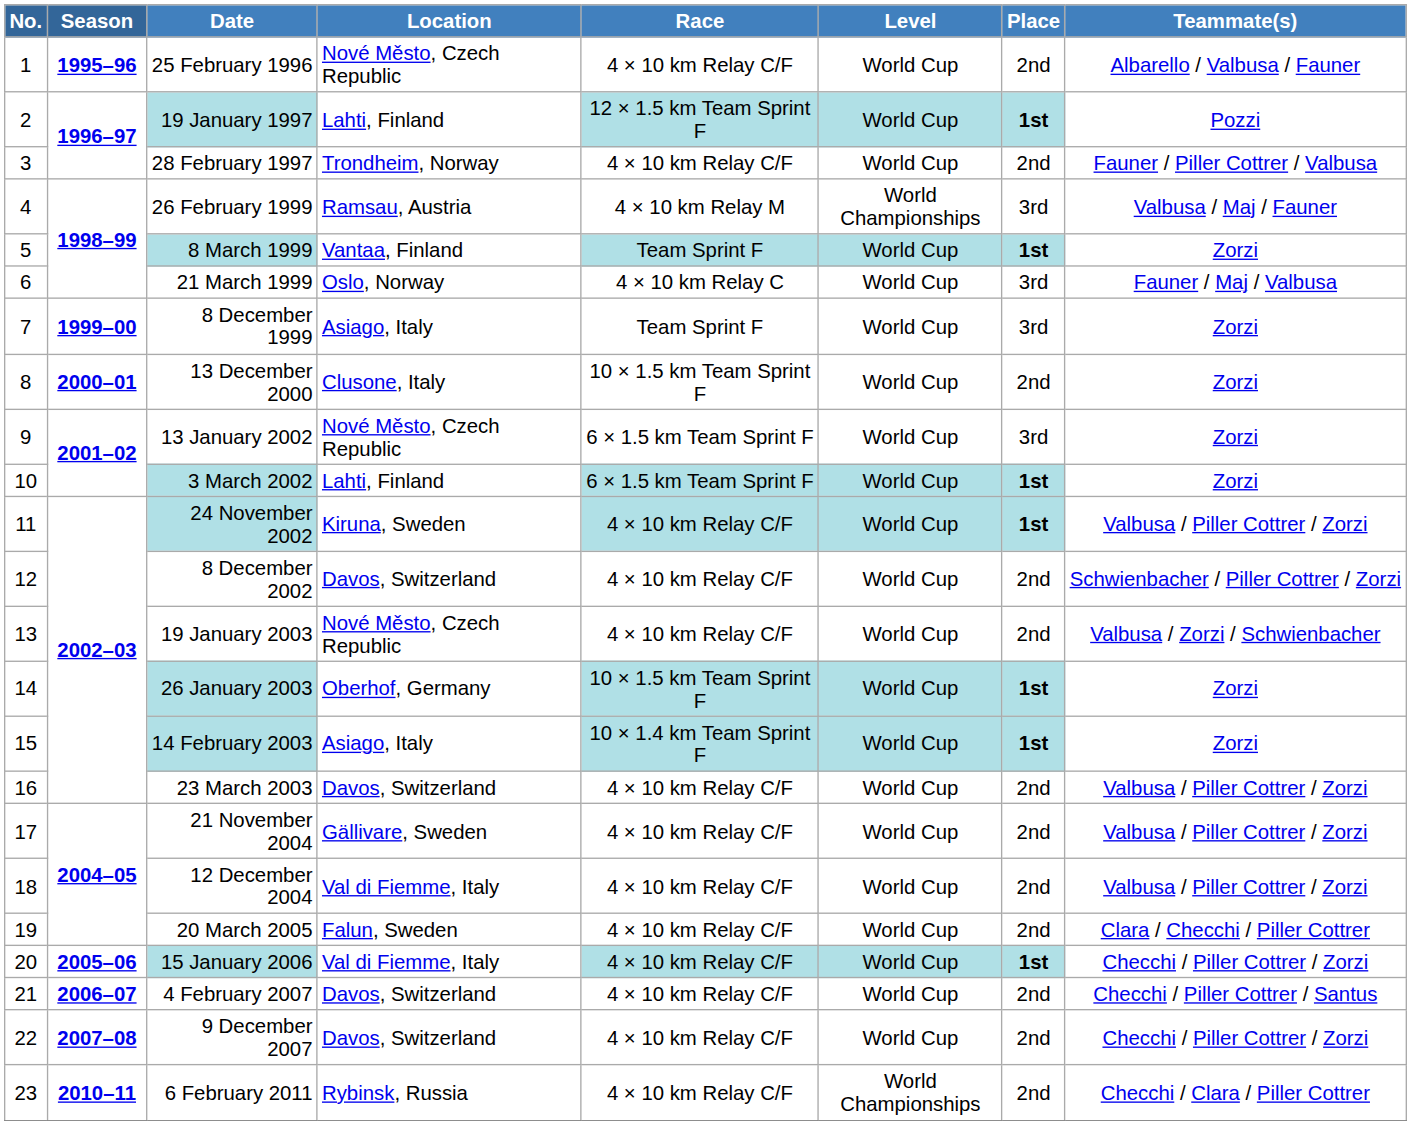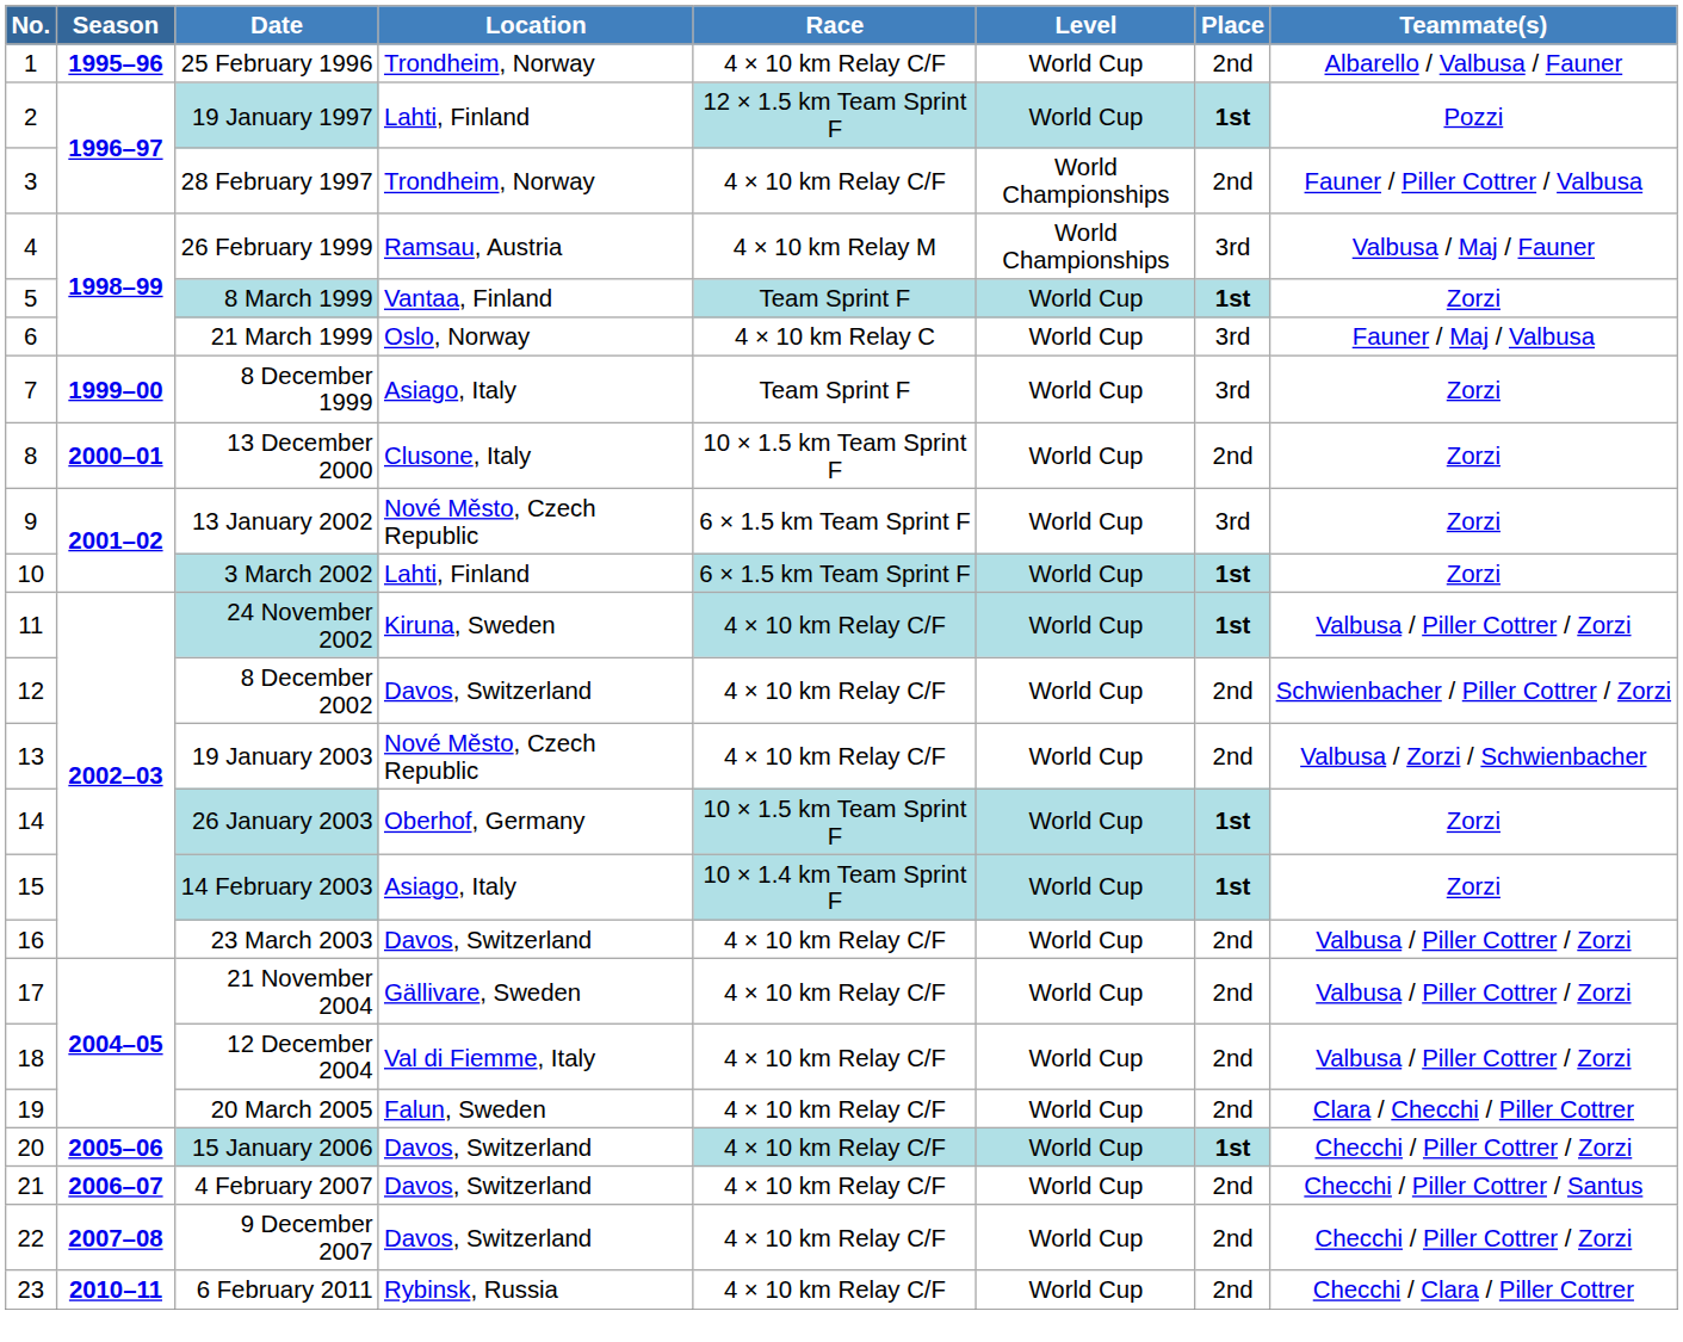25 February 1996 | Location: Nové Město, Czech Republic -> Trondheim, Norway
28 February 1997 | Level: World Cup -> World Championships
15 January 2006 | Location: Val di Fiemme, Italy -> Davos, Switzerland
6 February 2011 | Level: World Championships -> World Cup
